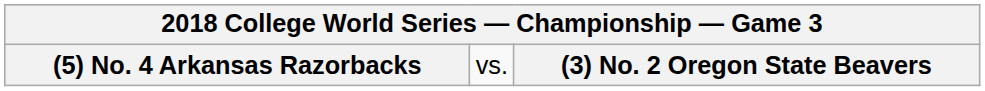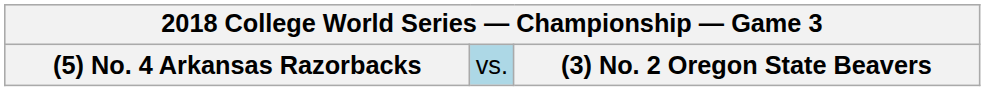(5) No. 4 Arkansas Razorbacks | column 2: no background -> lightblue background
